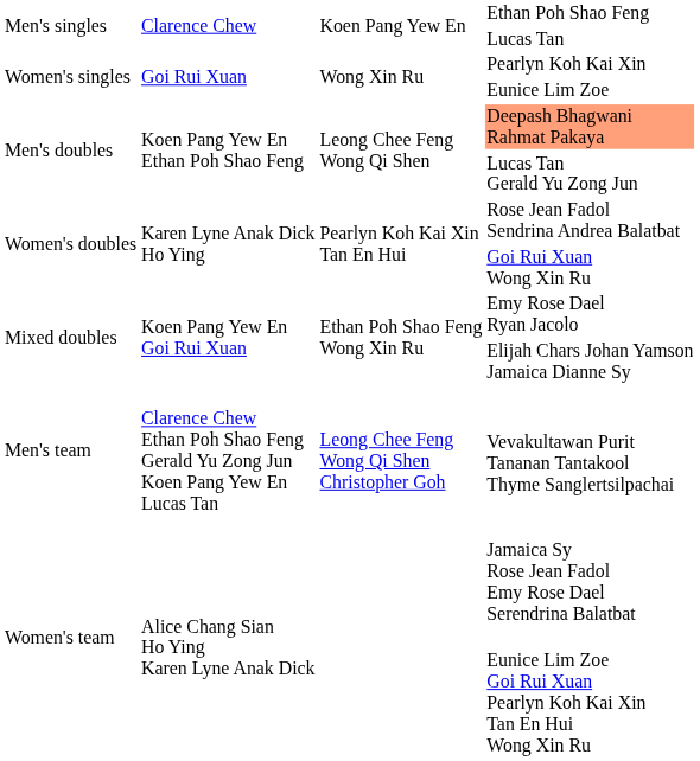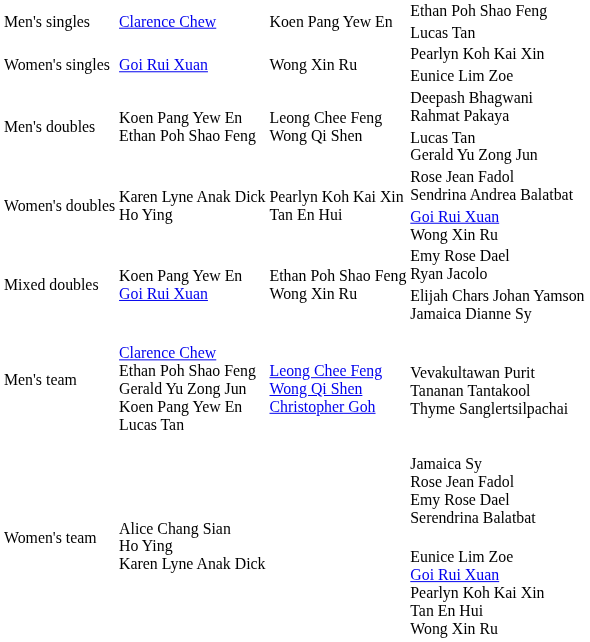Deepash Bhagwani Rahmat Pakaya | column 4: lightsalmon background -> no background
